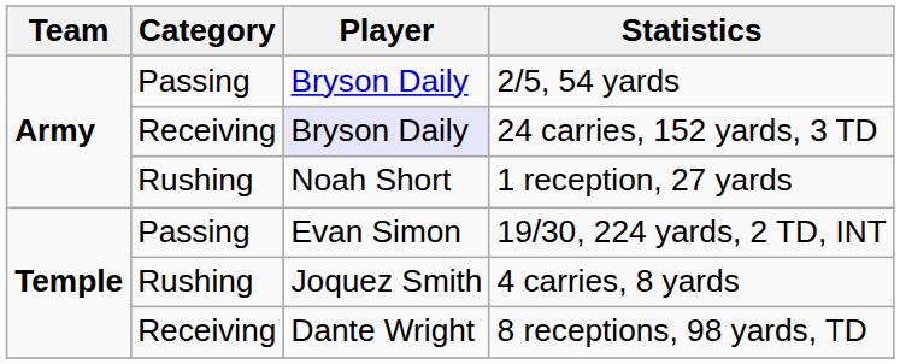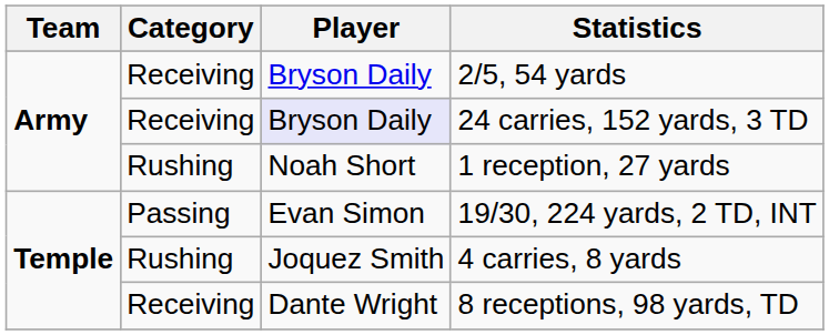2/5, 54 yards | Category: Passing -> Receiving
